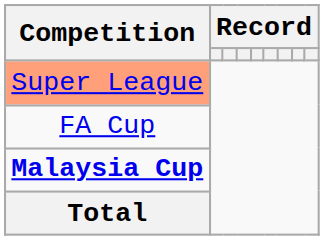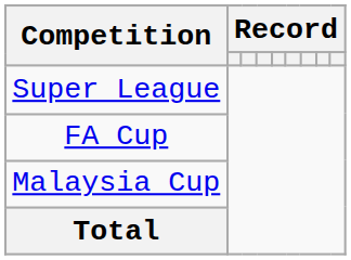Super League | Competition: lightsalmon background -> no background
Malaysia Cup | Competition: bold -> normal
